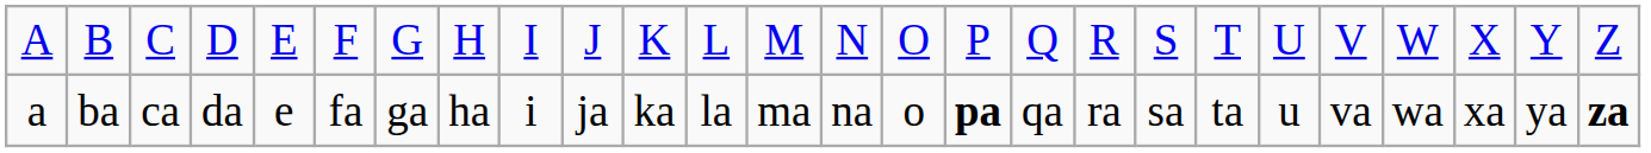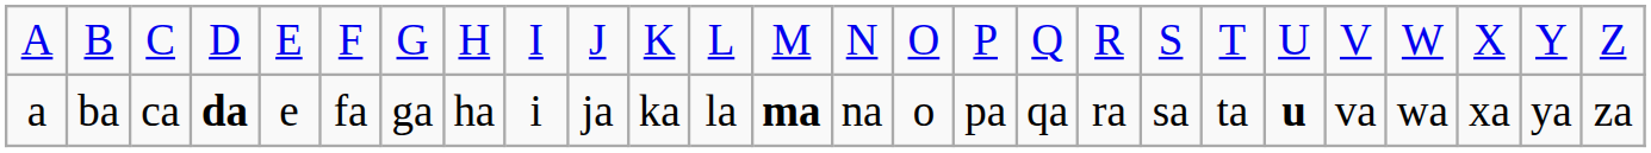ba | column 4: normal -> bold
ba | column 13: normal -> bold
ba | column 16: bold -> normal
ba | column 21: normal -> bold
ba | column 26: bold -> normal
